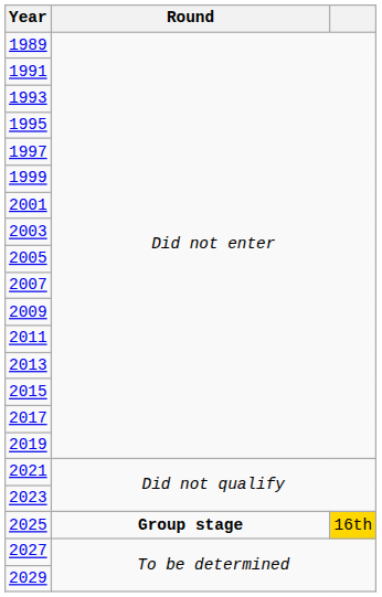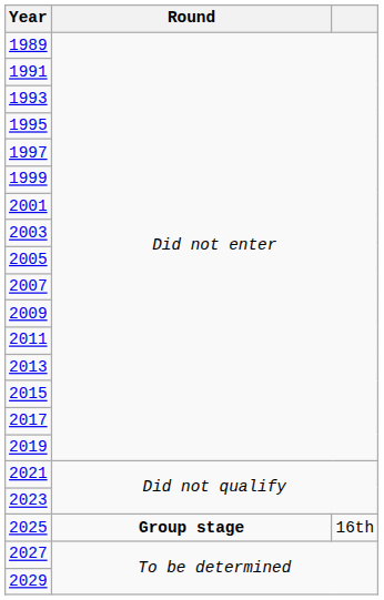2025 | column 3: gold background -> no background
